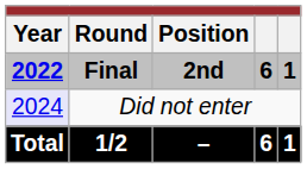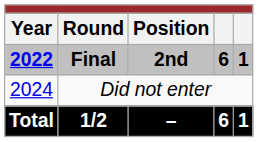Did not enter | Year: lavender background -> no background
